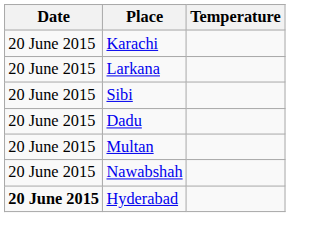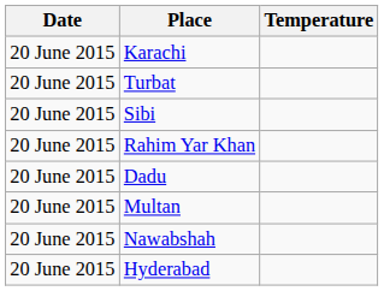- row: 20 June 2015 | Larkana
+ row: 20 June 2015 | Turbat
+ row: 20 June 2015 | Rahim Yar Khan
Hyderabad | Date: bold -> normal
